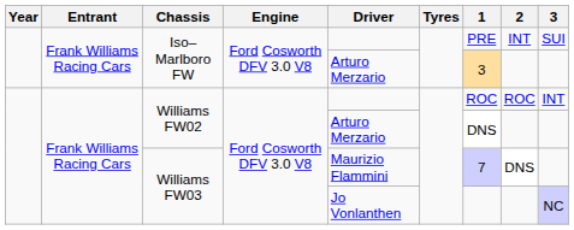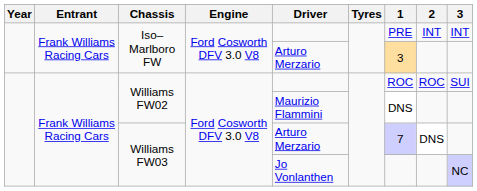row 2 | 3: SUI -> INT
row 4 | 3: INT -> SUI
row 5 | Driver: Arturo Merzario -> Maurizio Flammini
row 6 | Driver: Maurizio Flammini -> Arturo Merzario
